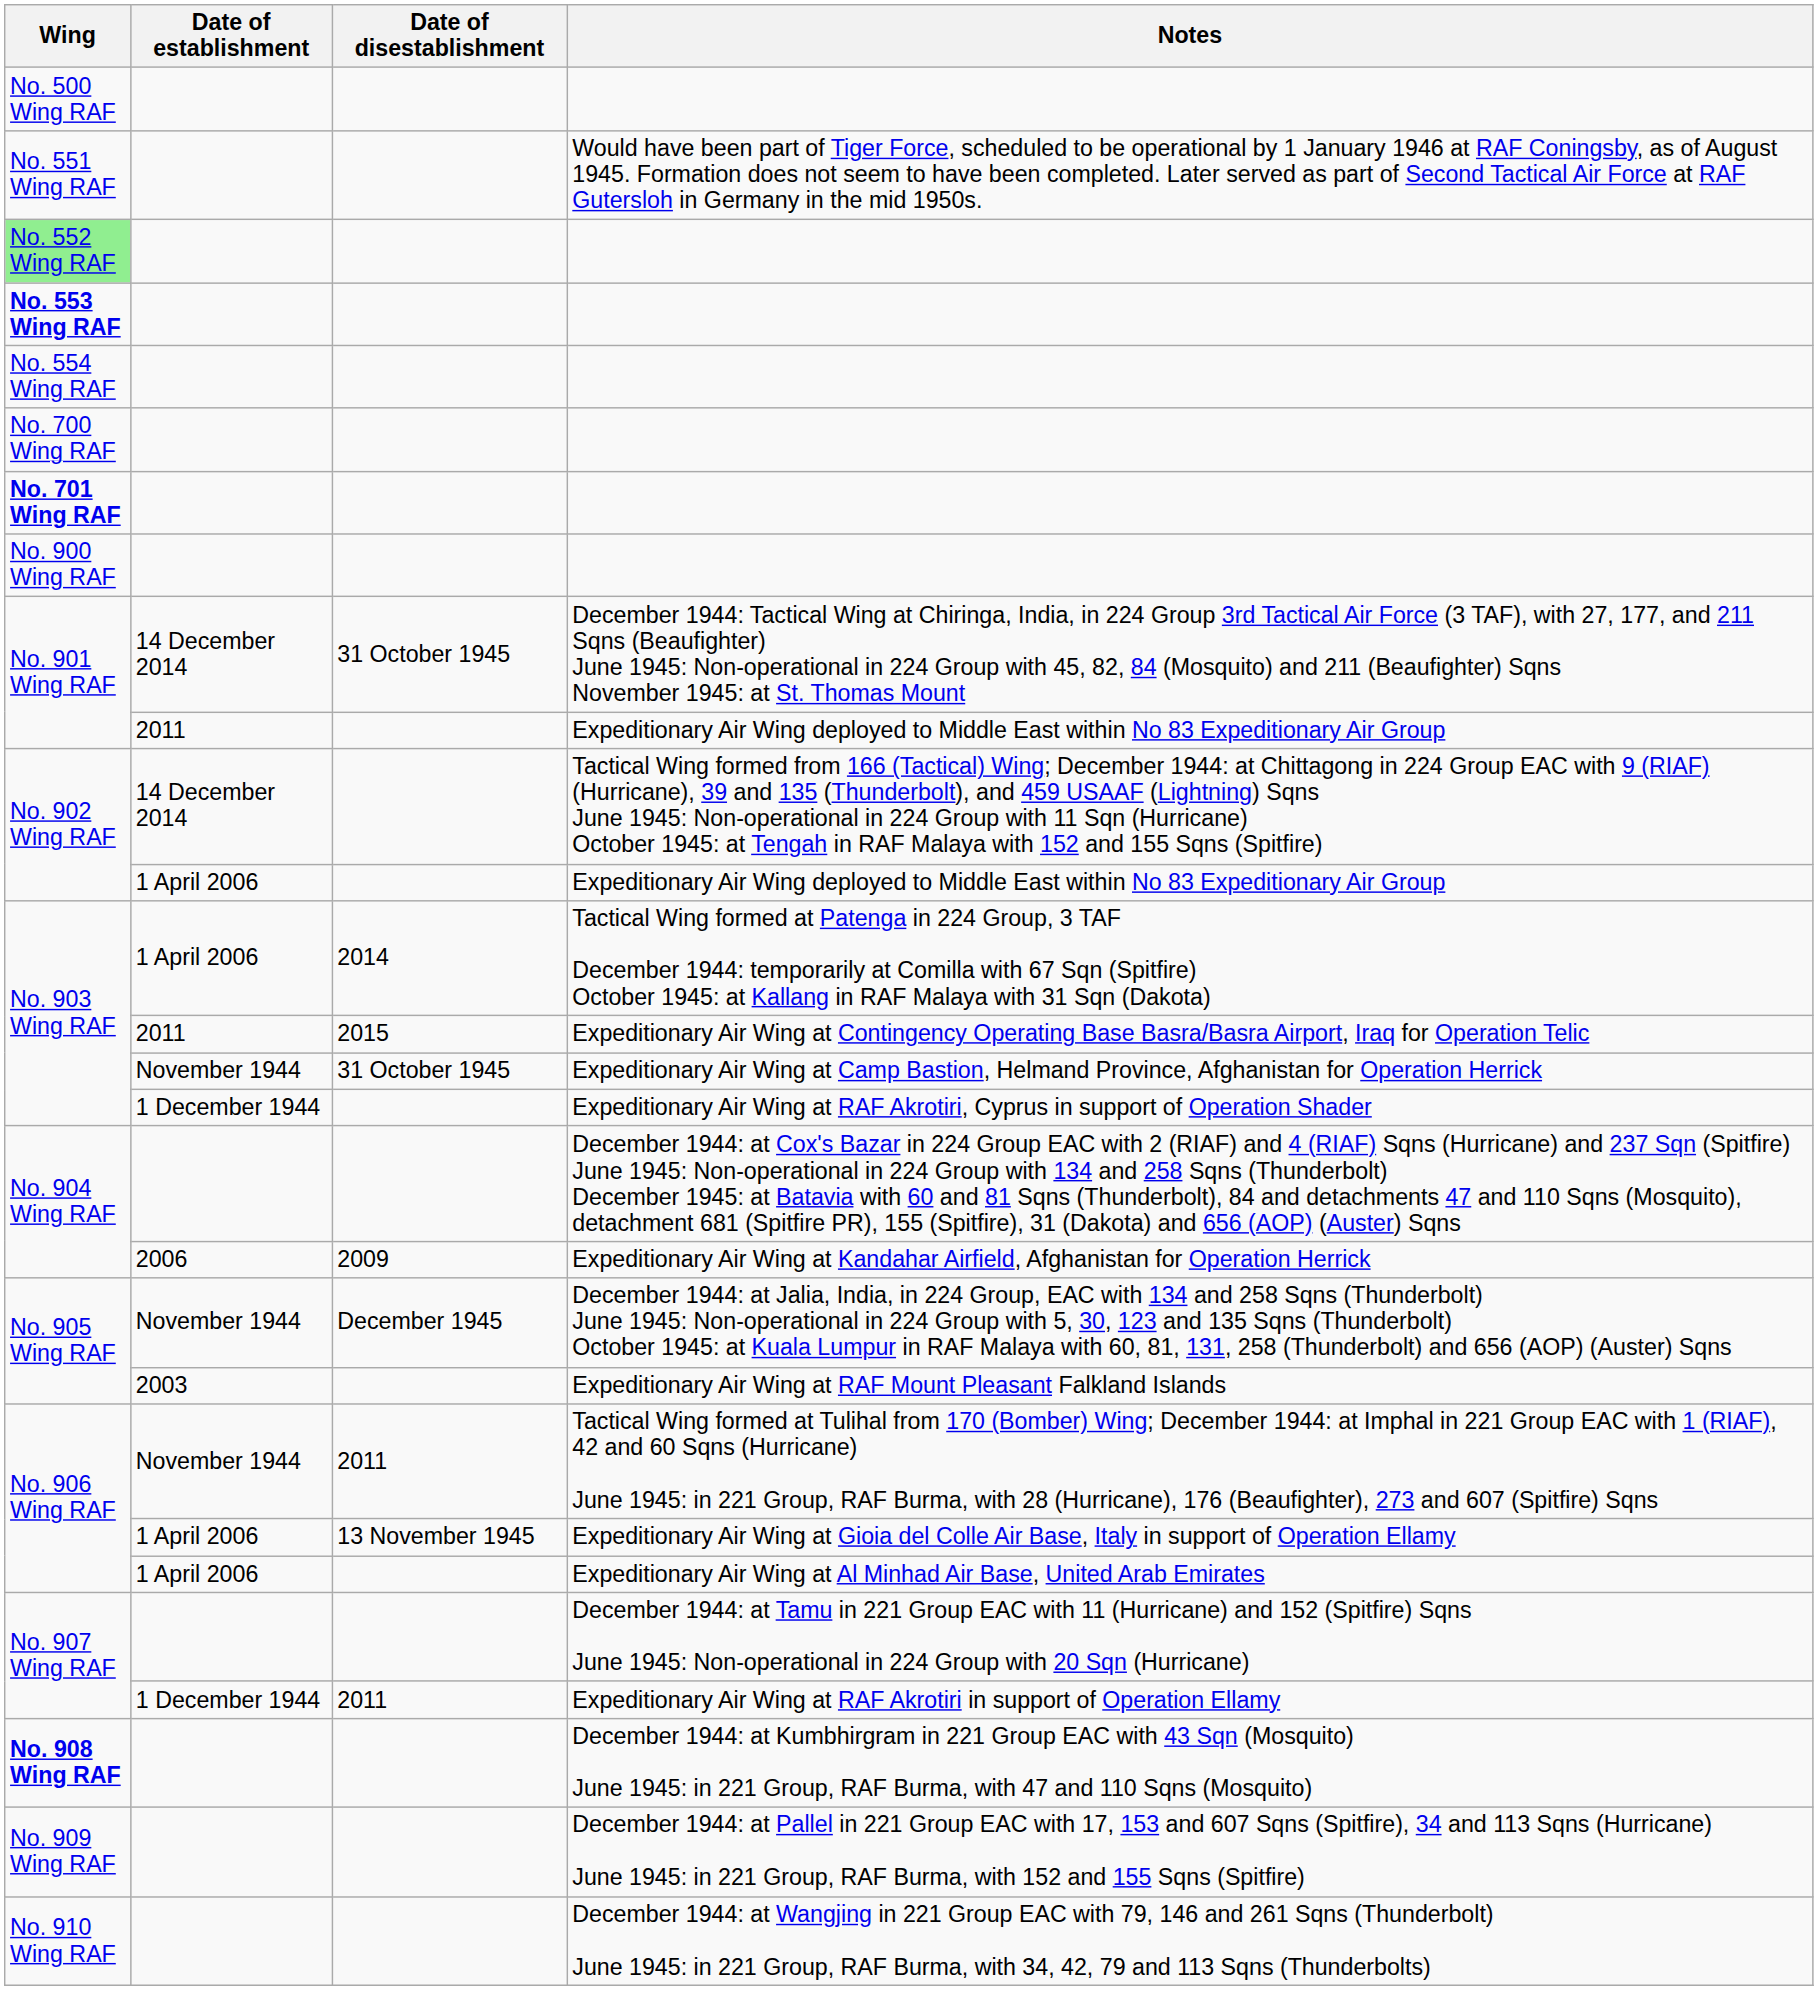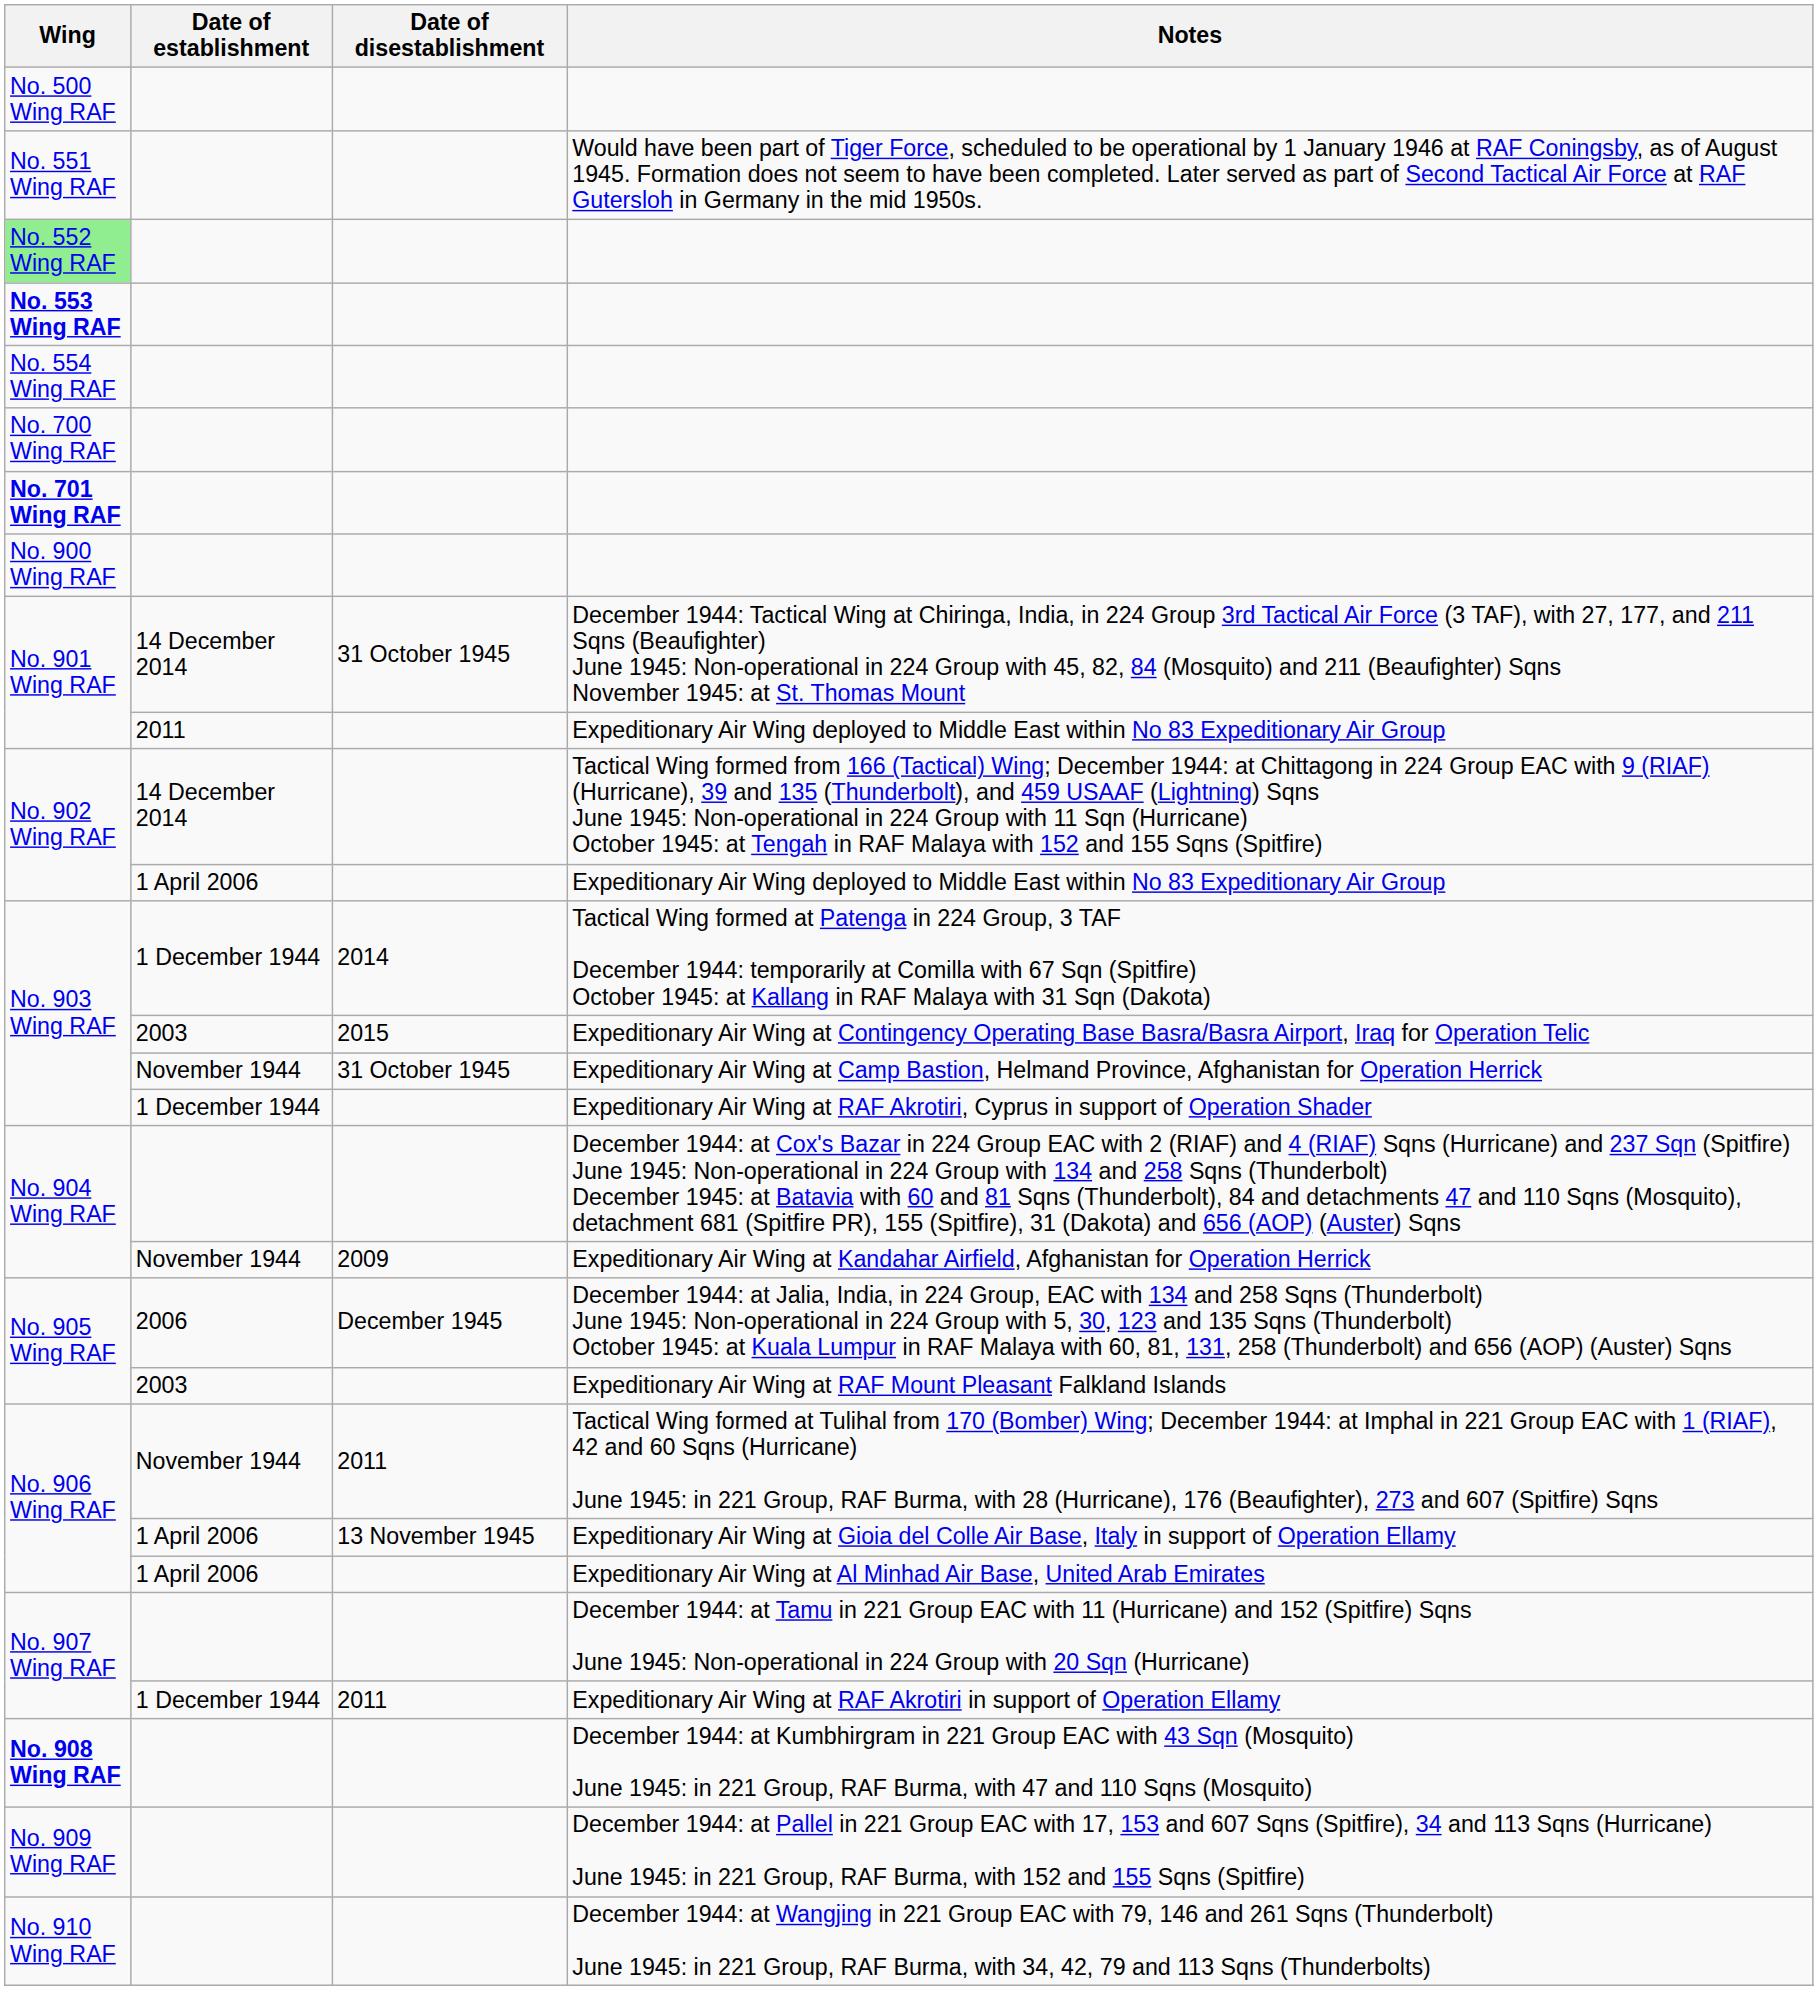row 14 | Date of establishment: 1 April 2006 -> 1 December 1944
row 15 | Date of establishment: 2011 -> 2003
row 19 | Date of establishment: 2006 -> November 1944
row 20 | Date of establishment: November 1944 -> 2006
